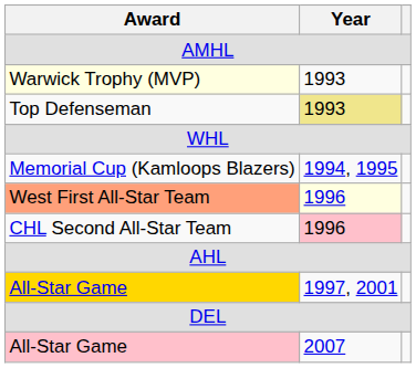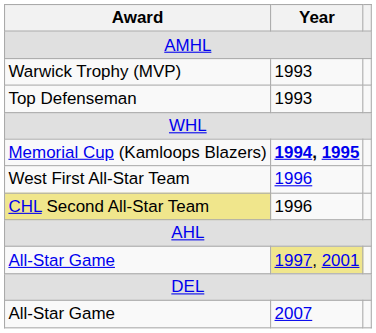Warwick Trophy (MVP) | Award: lightyellow background -> no background
Top Defenseman | Year: khaki background -> no background
Memorial Cup (Kamloops Blazers) | Year: normal -> bold
West First All-Star Team | Award: lightsalmon background -> no background
West First All-Star Team | Year: lightyellow background -> no background
CHL Second All-Star Team | Award: no background -> khaki background
CHL Second All-Star Team | Year: pink background -> no background
All-Star Game / 1997, 2001 | Award: gold background -> no background
All-Star Game / 1997, 2001 | Year: no background -> khaki background
All-Star Game / 2007 | Award: pink background -> no background
